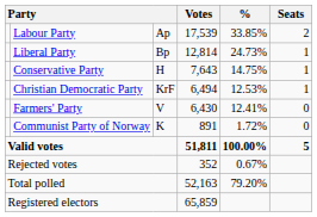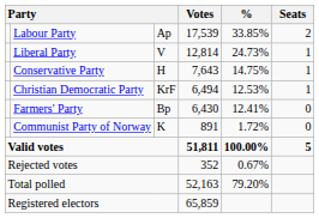Liberal Party | column 3: Bp -> V
Farmers' Party | column 3: V -> Bp
